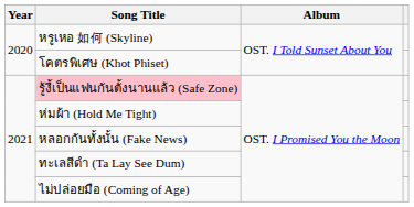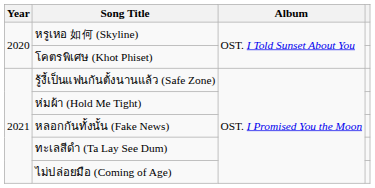รู้งี้เป็นแฟนกันตั้งนานแล้ว (Safe Zone) | Song Title: pink background -> no background
